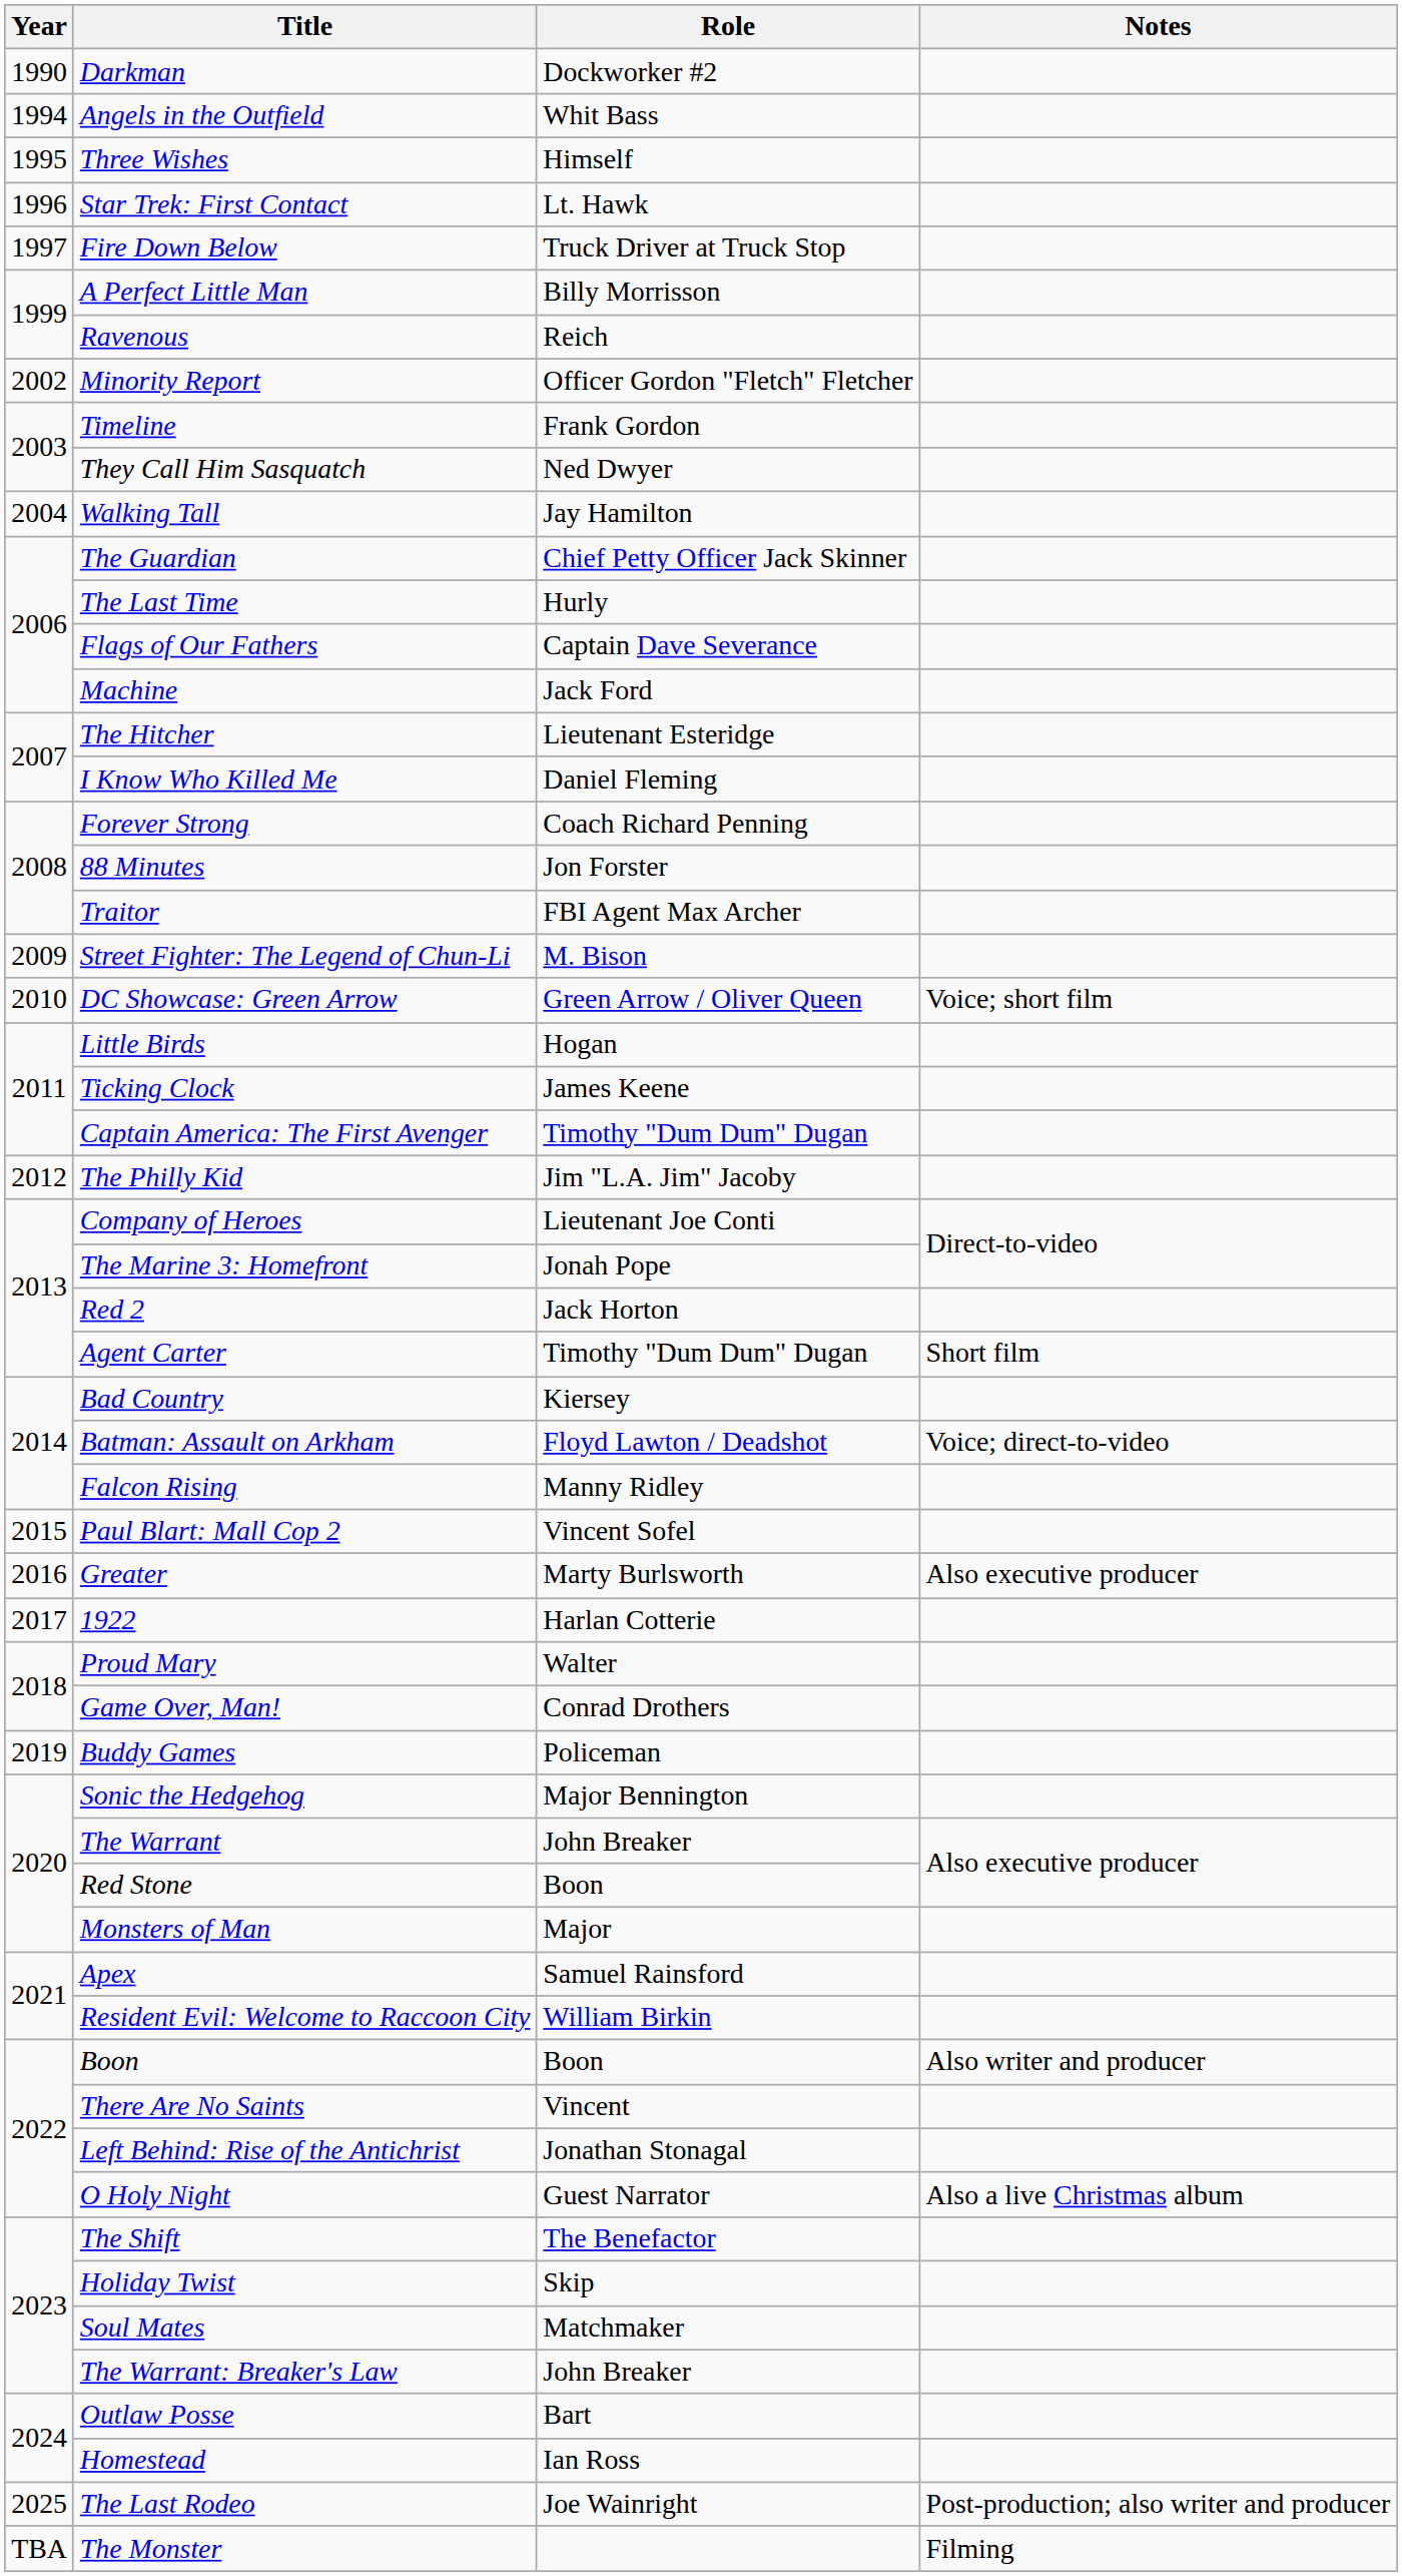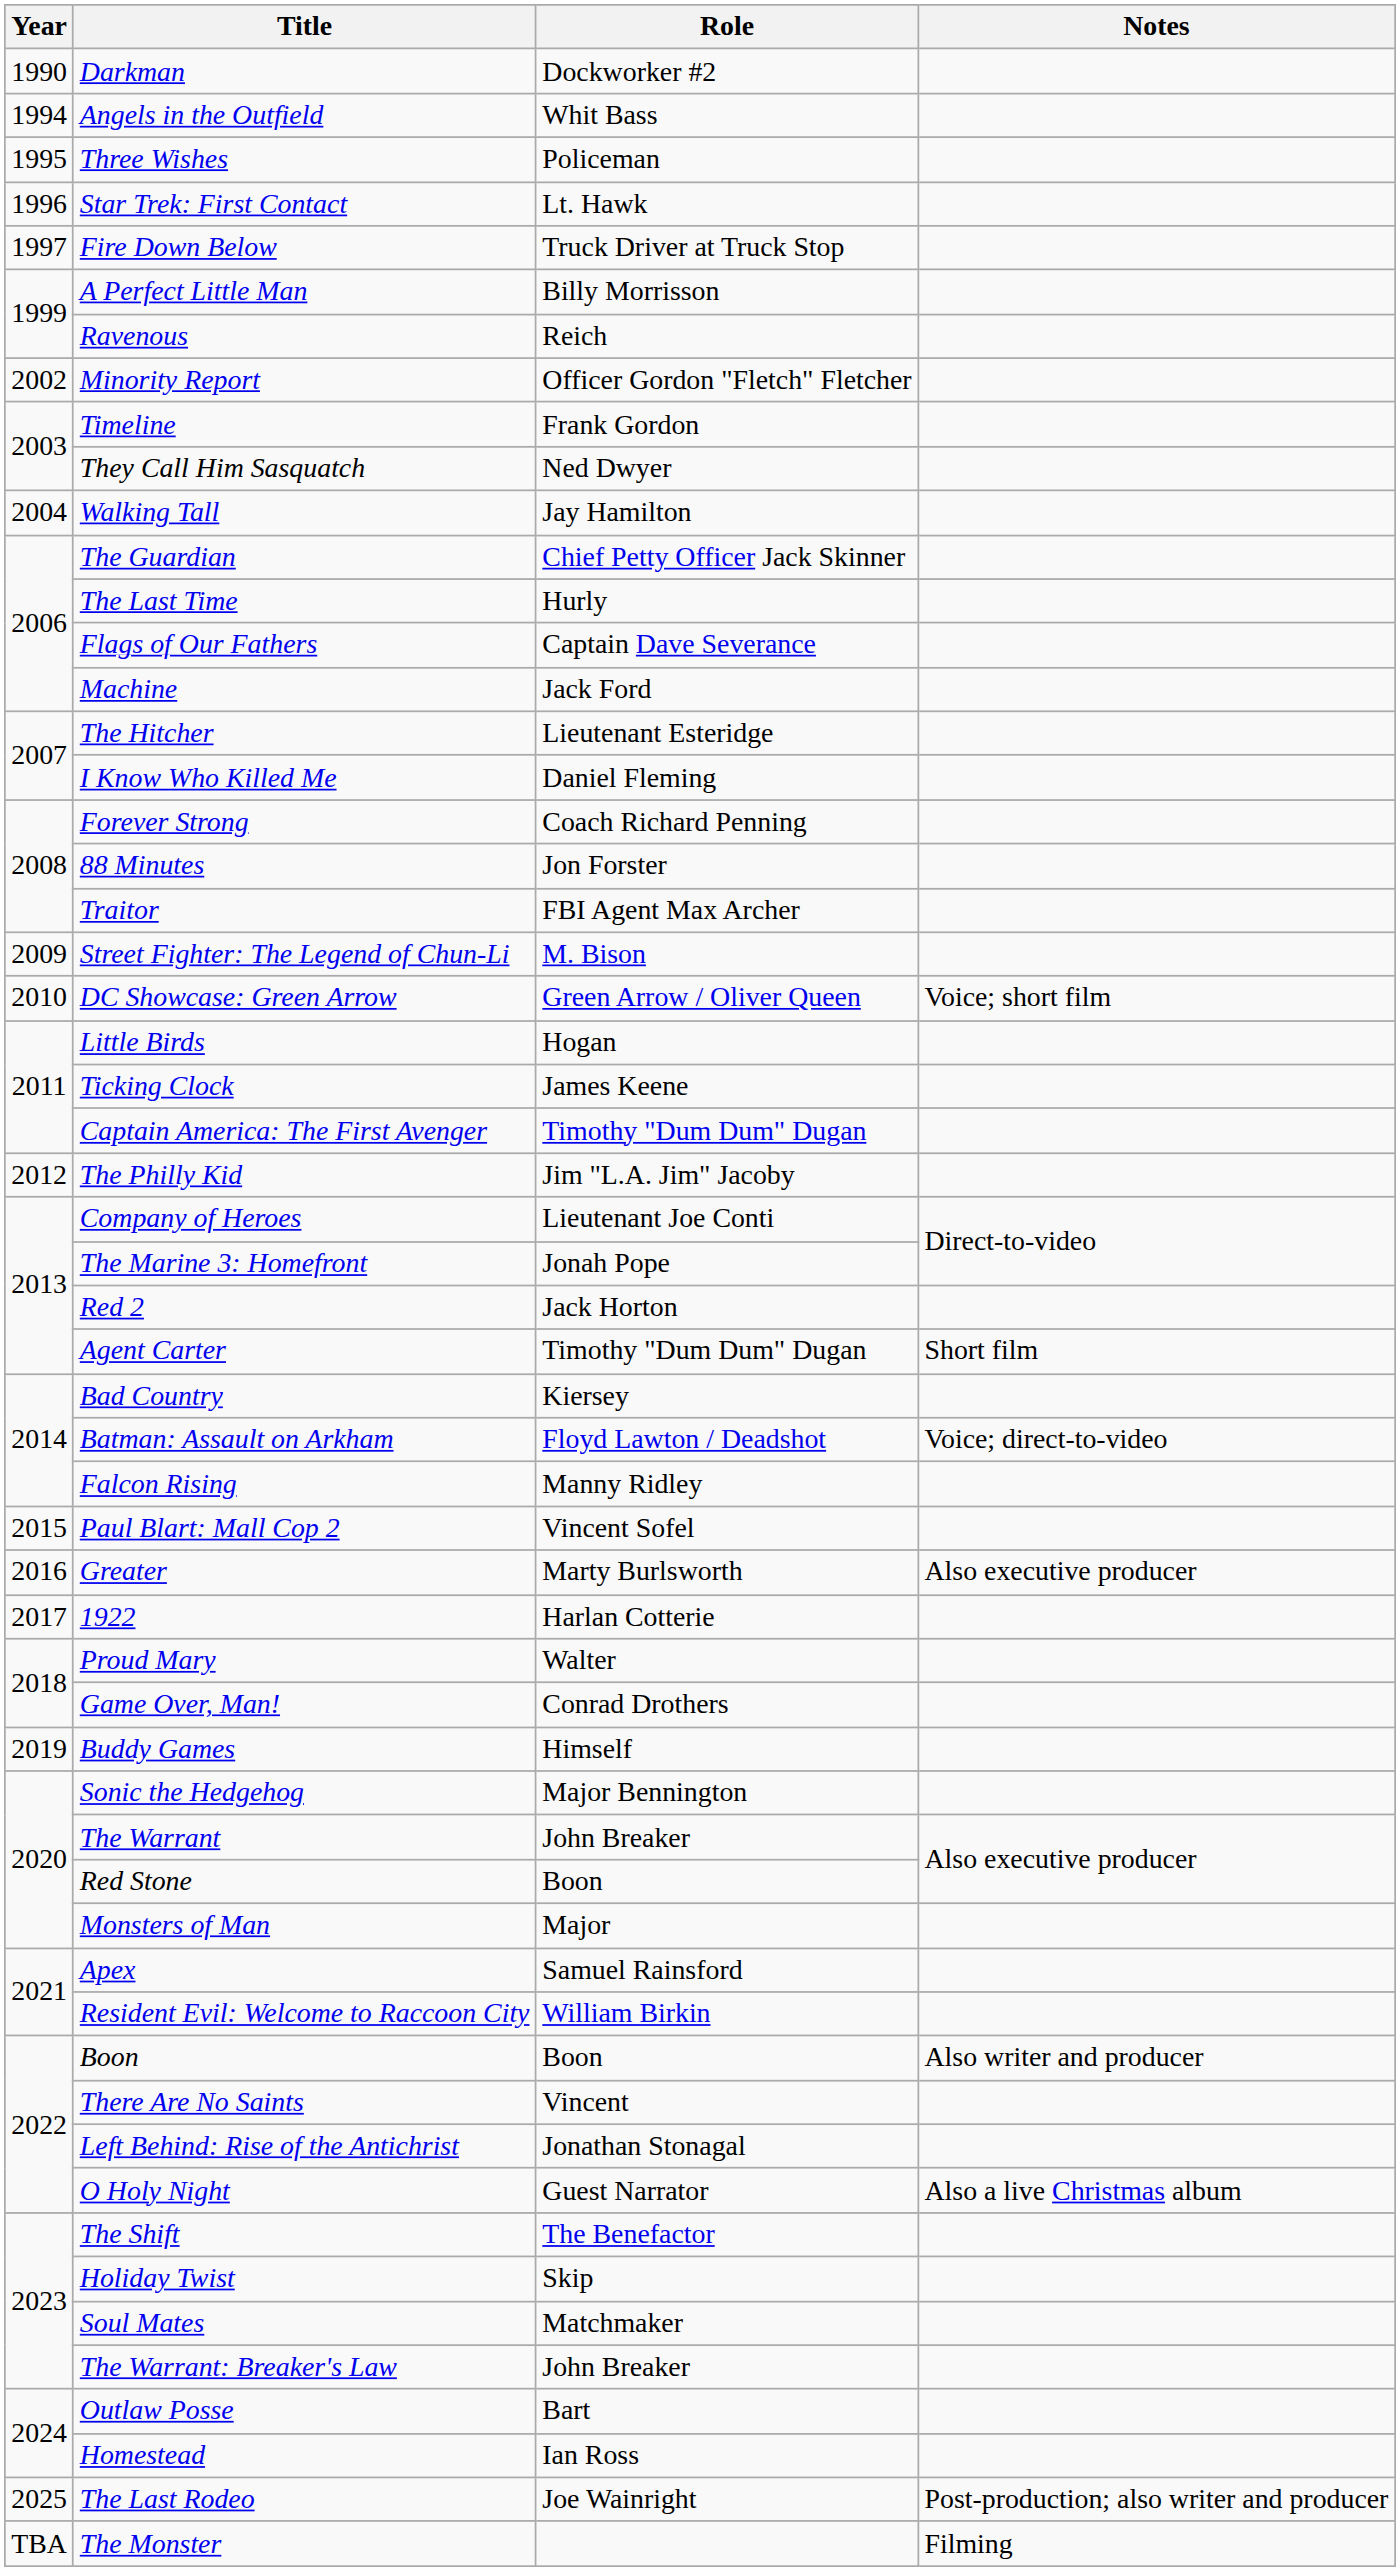Three Wishes | Role: Himself -> Policeman
Buddy Games | Role: Policeman -> Himself
